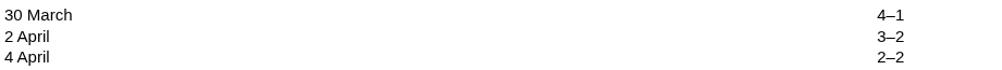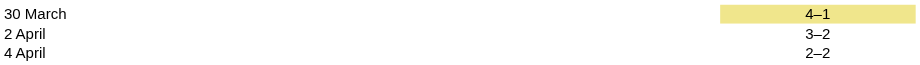30 March | column 2: no background -> khaki background
